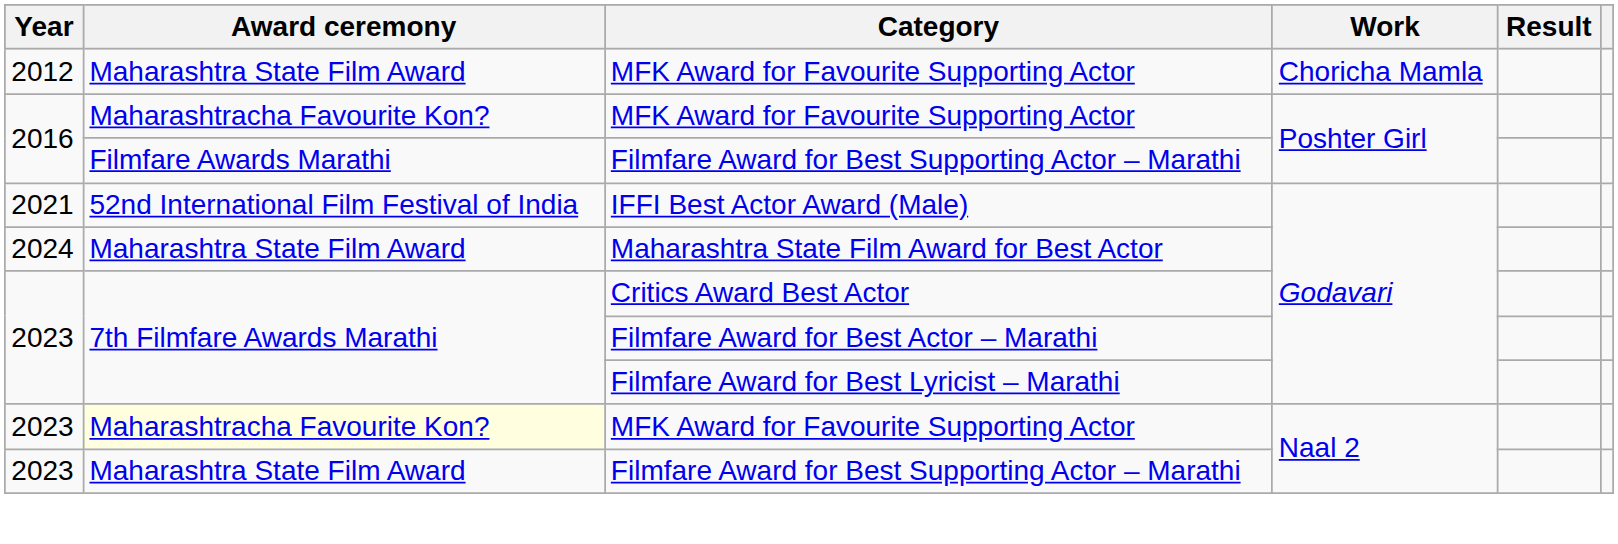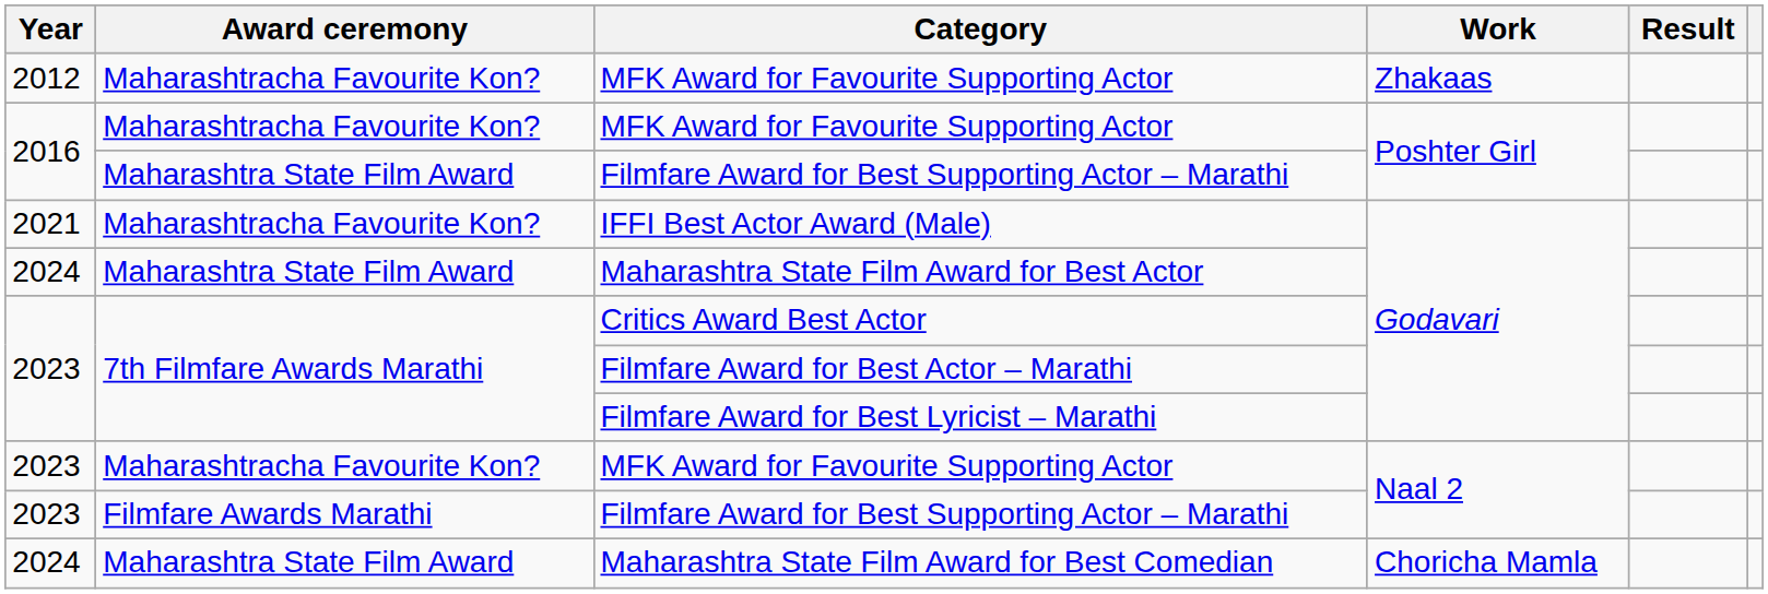2012 / MFK Award for Favourite Supporting Actor | Award ceremony: Maharashtra State Film Award -> Maharashtracha Favourite Kon?
2012 / MFK Award for Favourite Supporting Actor | Work: Choricha Mamla -> Zhakaas
2016 / Filmfare Award for Best Supporting Actor – Marathi | Award ceremony: Filmfare Awards Marathi -> Maharashtra State Film Award
IFFI Best Actor Award (Male) | Award ceremony: 52nd International Film Festival of India -> Maharashtracha Favourite Kon?
2023 / MFK Award for Favourite Supporting Actor | Award ceremony: lightyellow background -> no background
2023 / Filmfare Award for Best Supporting Actor – Marathi | Award ceremony: Maharashtra State Film Award -> Filmfare Awards Marathi
+ row: 2024 | Maharashtra State Film Award | Maharashtra State Film Award for Best Comedian | Choricha Mamla
